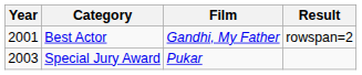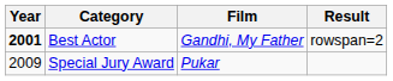Best Actor | Year: normal -> bold
Special Jury Award | Year: 2003 -> 2009
